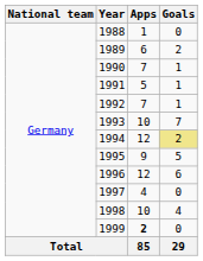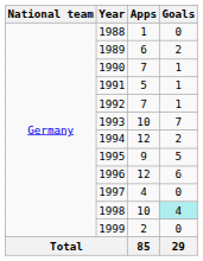1994 | Goals: khaki background -> no background
1998 | Goals: no background -> paleturquoise background
1999 | Apps: bold -> normal
